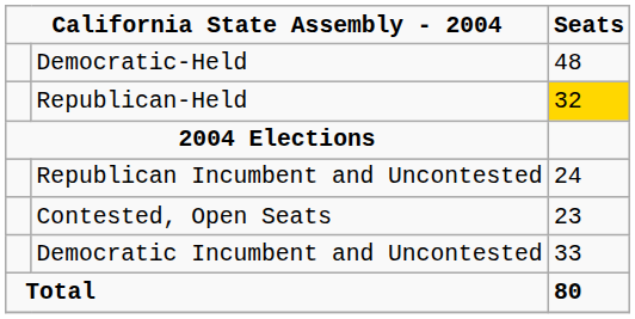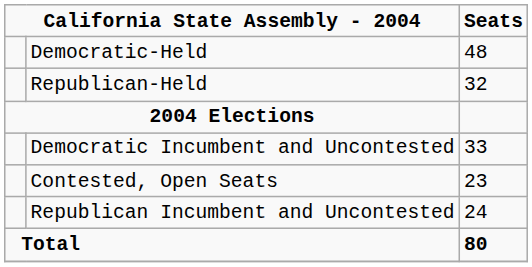Republican-Held | column 3: gold background -> no background
rows swapped: Democratic Incumbent and Uncontested <-> Republican Incumbent and Uncontested
